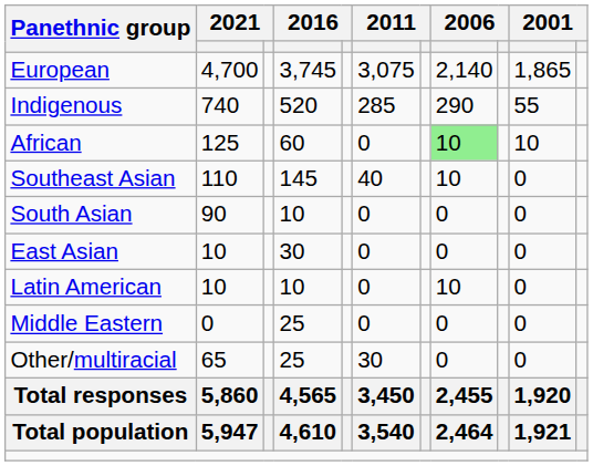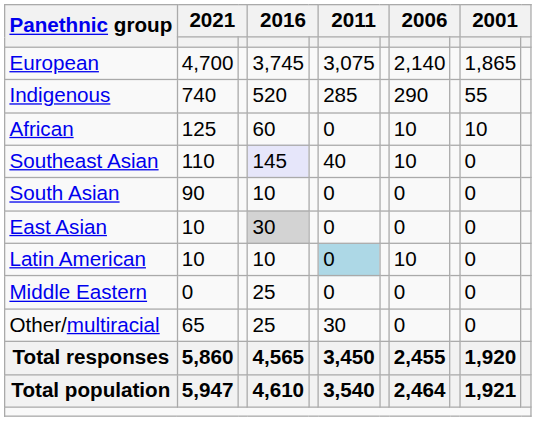African | column 8: lightgreen background -> no background
Southeast Asian | column 4: no background -> lavender background
East Asian | column 4: no background -> lightgrey background
Latin American | column 6: no background -> lightblue background
